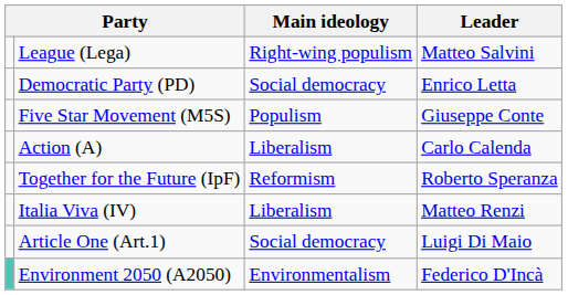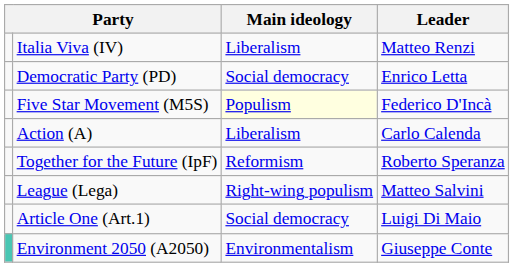rows swapped: League (Lega) <-> Italia Viva (IV)
Five Star Movement (M5S) | Main ideology: no background -> lightyellow background
Five Star Movement (M5S) | Leader: Giuseppe Conte -> Federico D'Incà
Environment 2050 (A2050) | Leader: Federico D'Incà -> Giuseppe Conte
